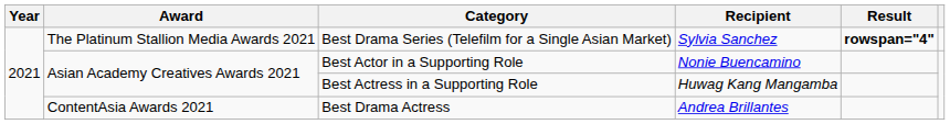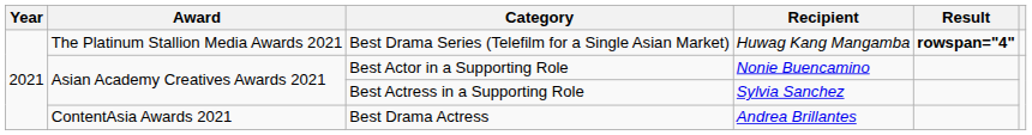Best Drama Series (Telefilm for a Single Asian Market) | Recipient: Sylvia Sanchez -> Huwag Kang Mangamba
Best Actress in a Supporting Role | Recipient: Huwag Kang Mangamba -> Sylvia Sanchez
